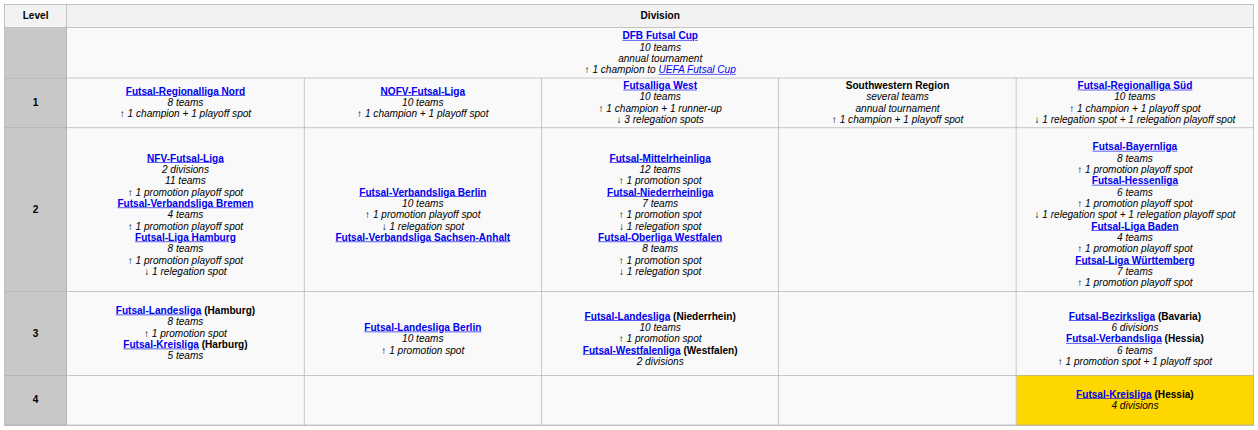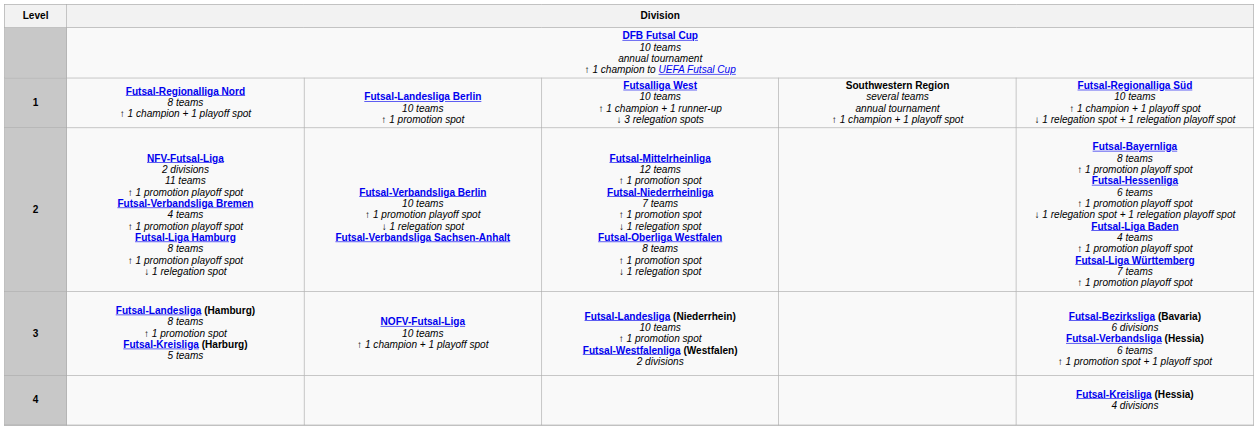row 3 | column 3: NOFV-Futsal-Liga 10 teams ↑ 1 champion + 1 playoff spot -> Futsal-Landesliga Berlin 10 teams ↑ 1 promotion spot
row 5 | column 3: Futsal-Landesliga Berlin 10 teams ↑ 1 promotion spot -> NOFV-Futsal-Liga 10 teams ↑ 1 champion + 1 playoff spot
row 6 | column 6: gold background -> no background
